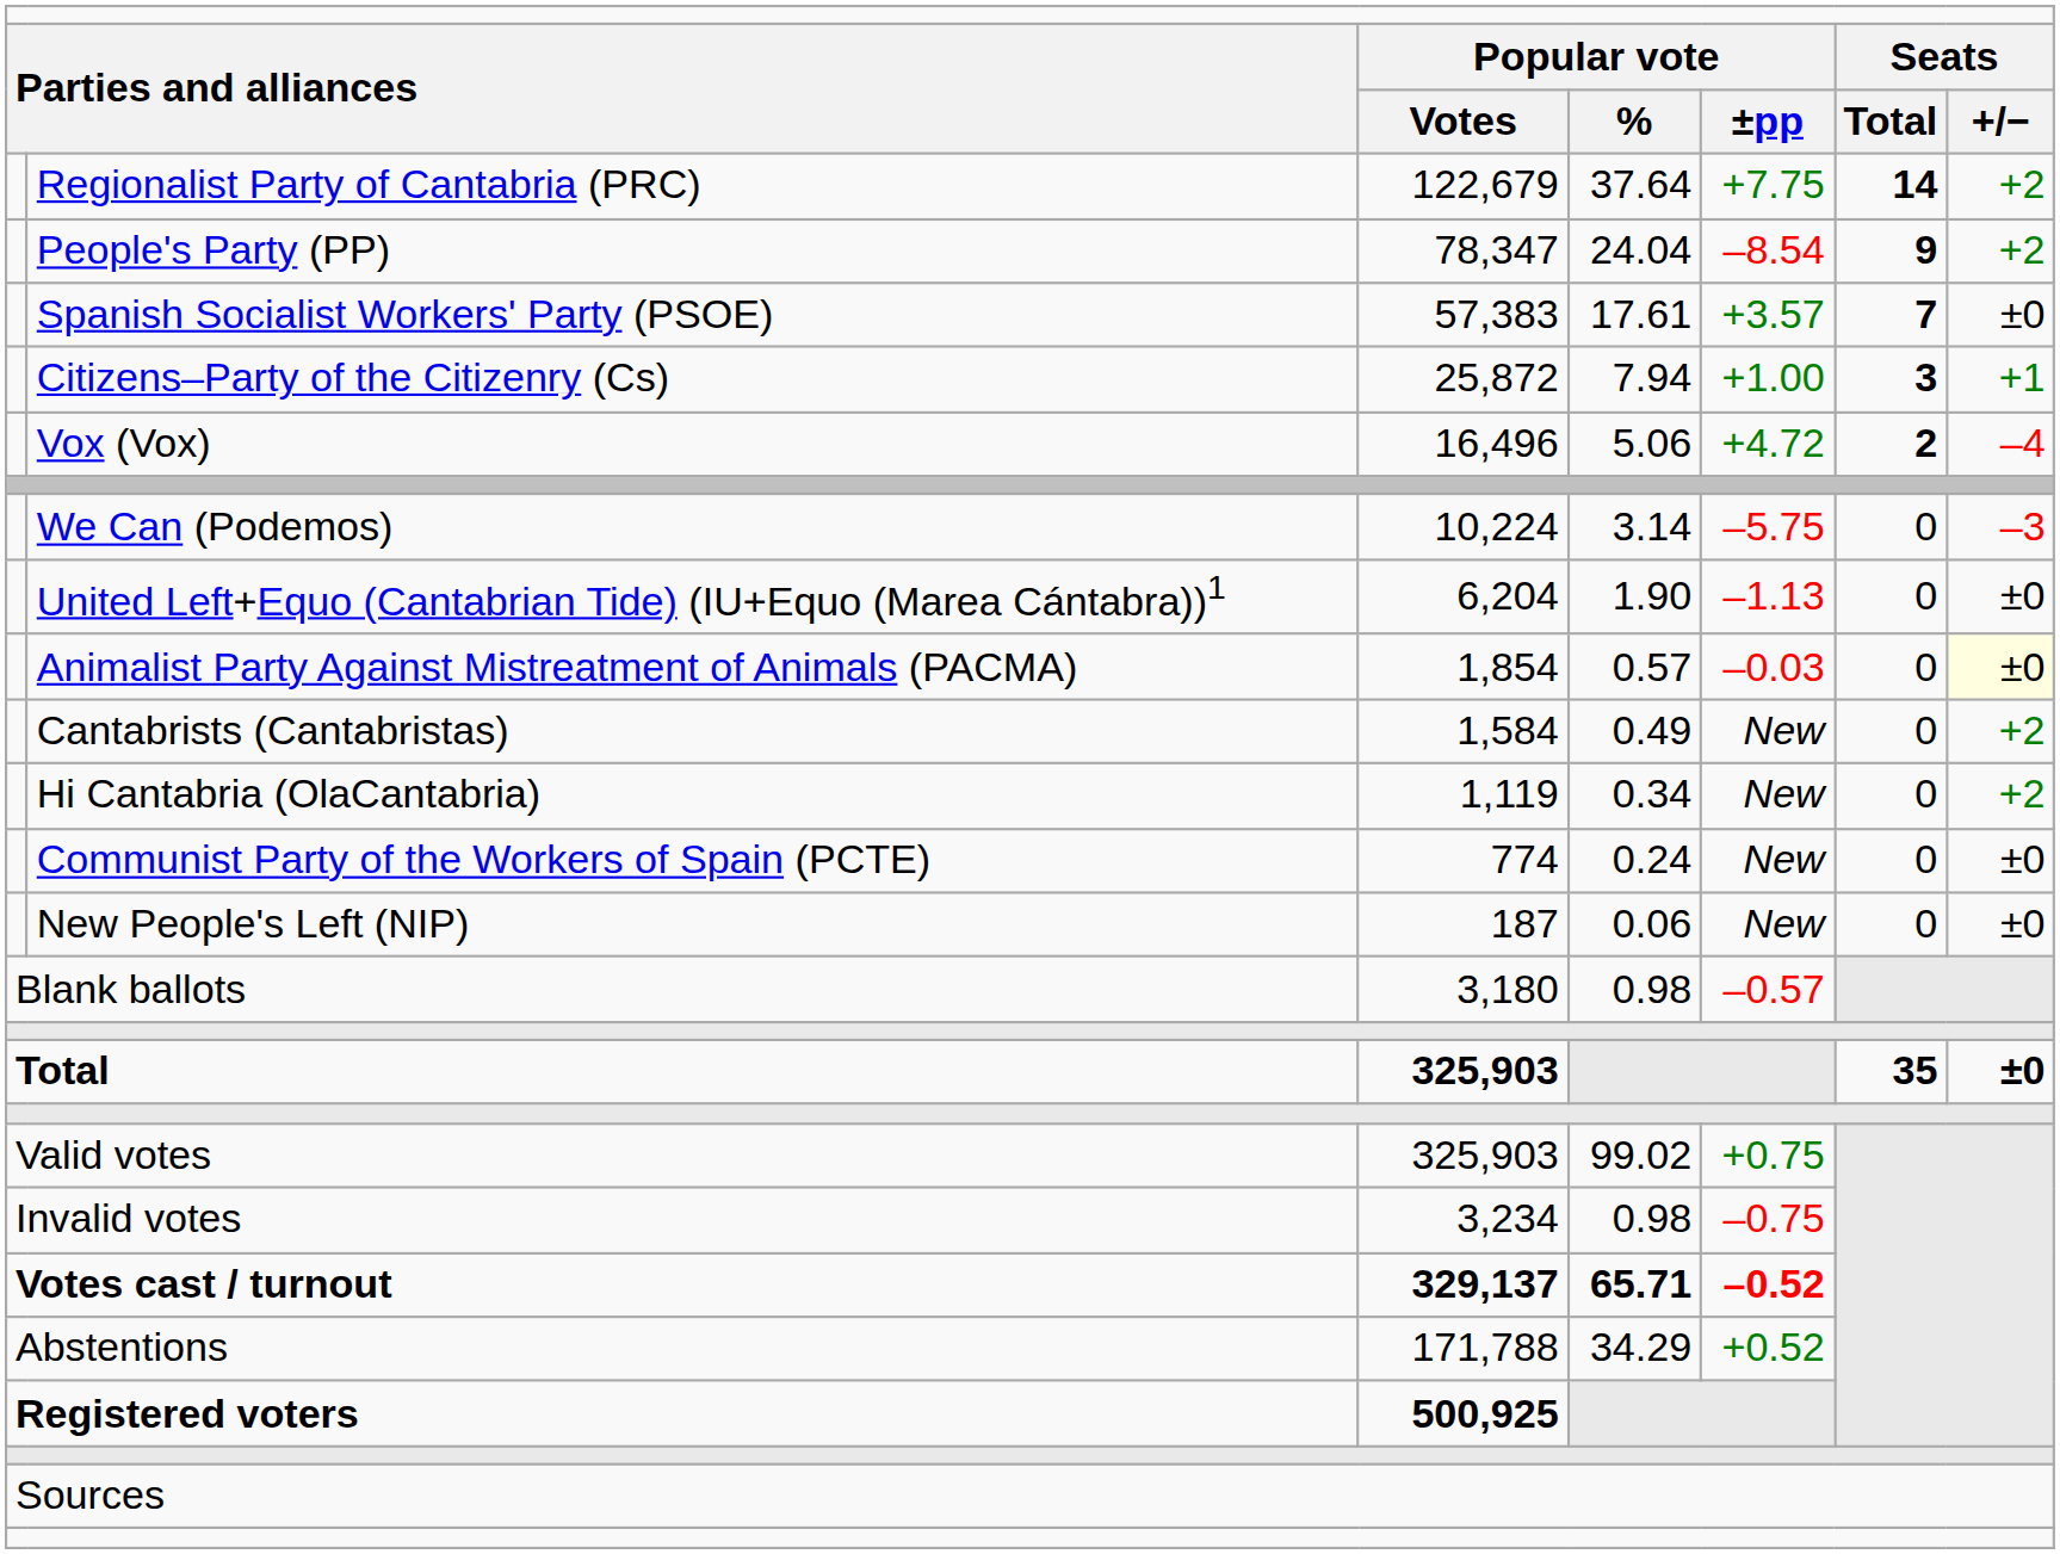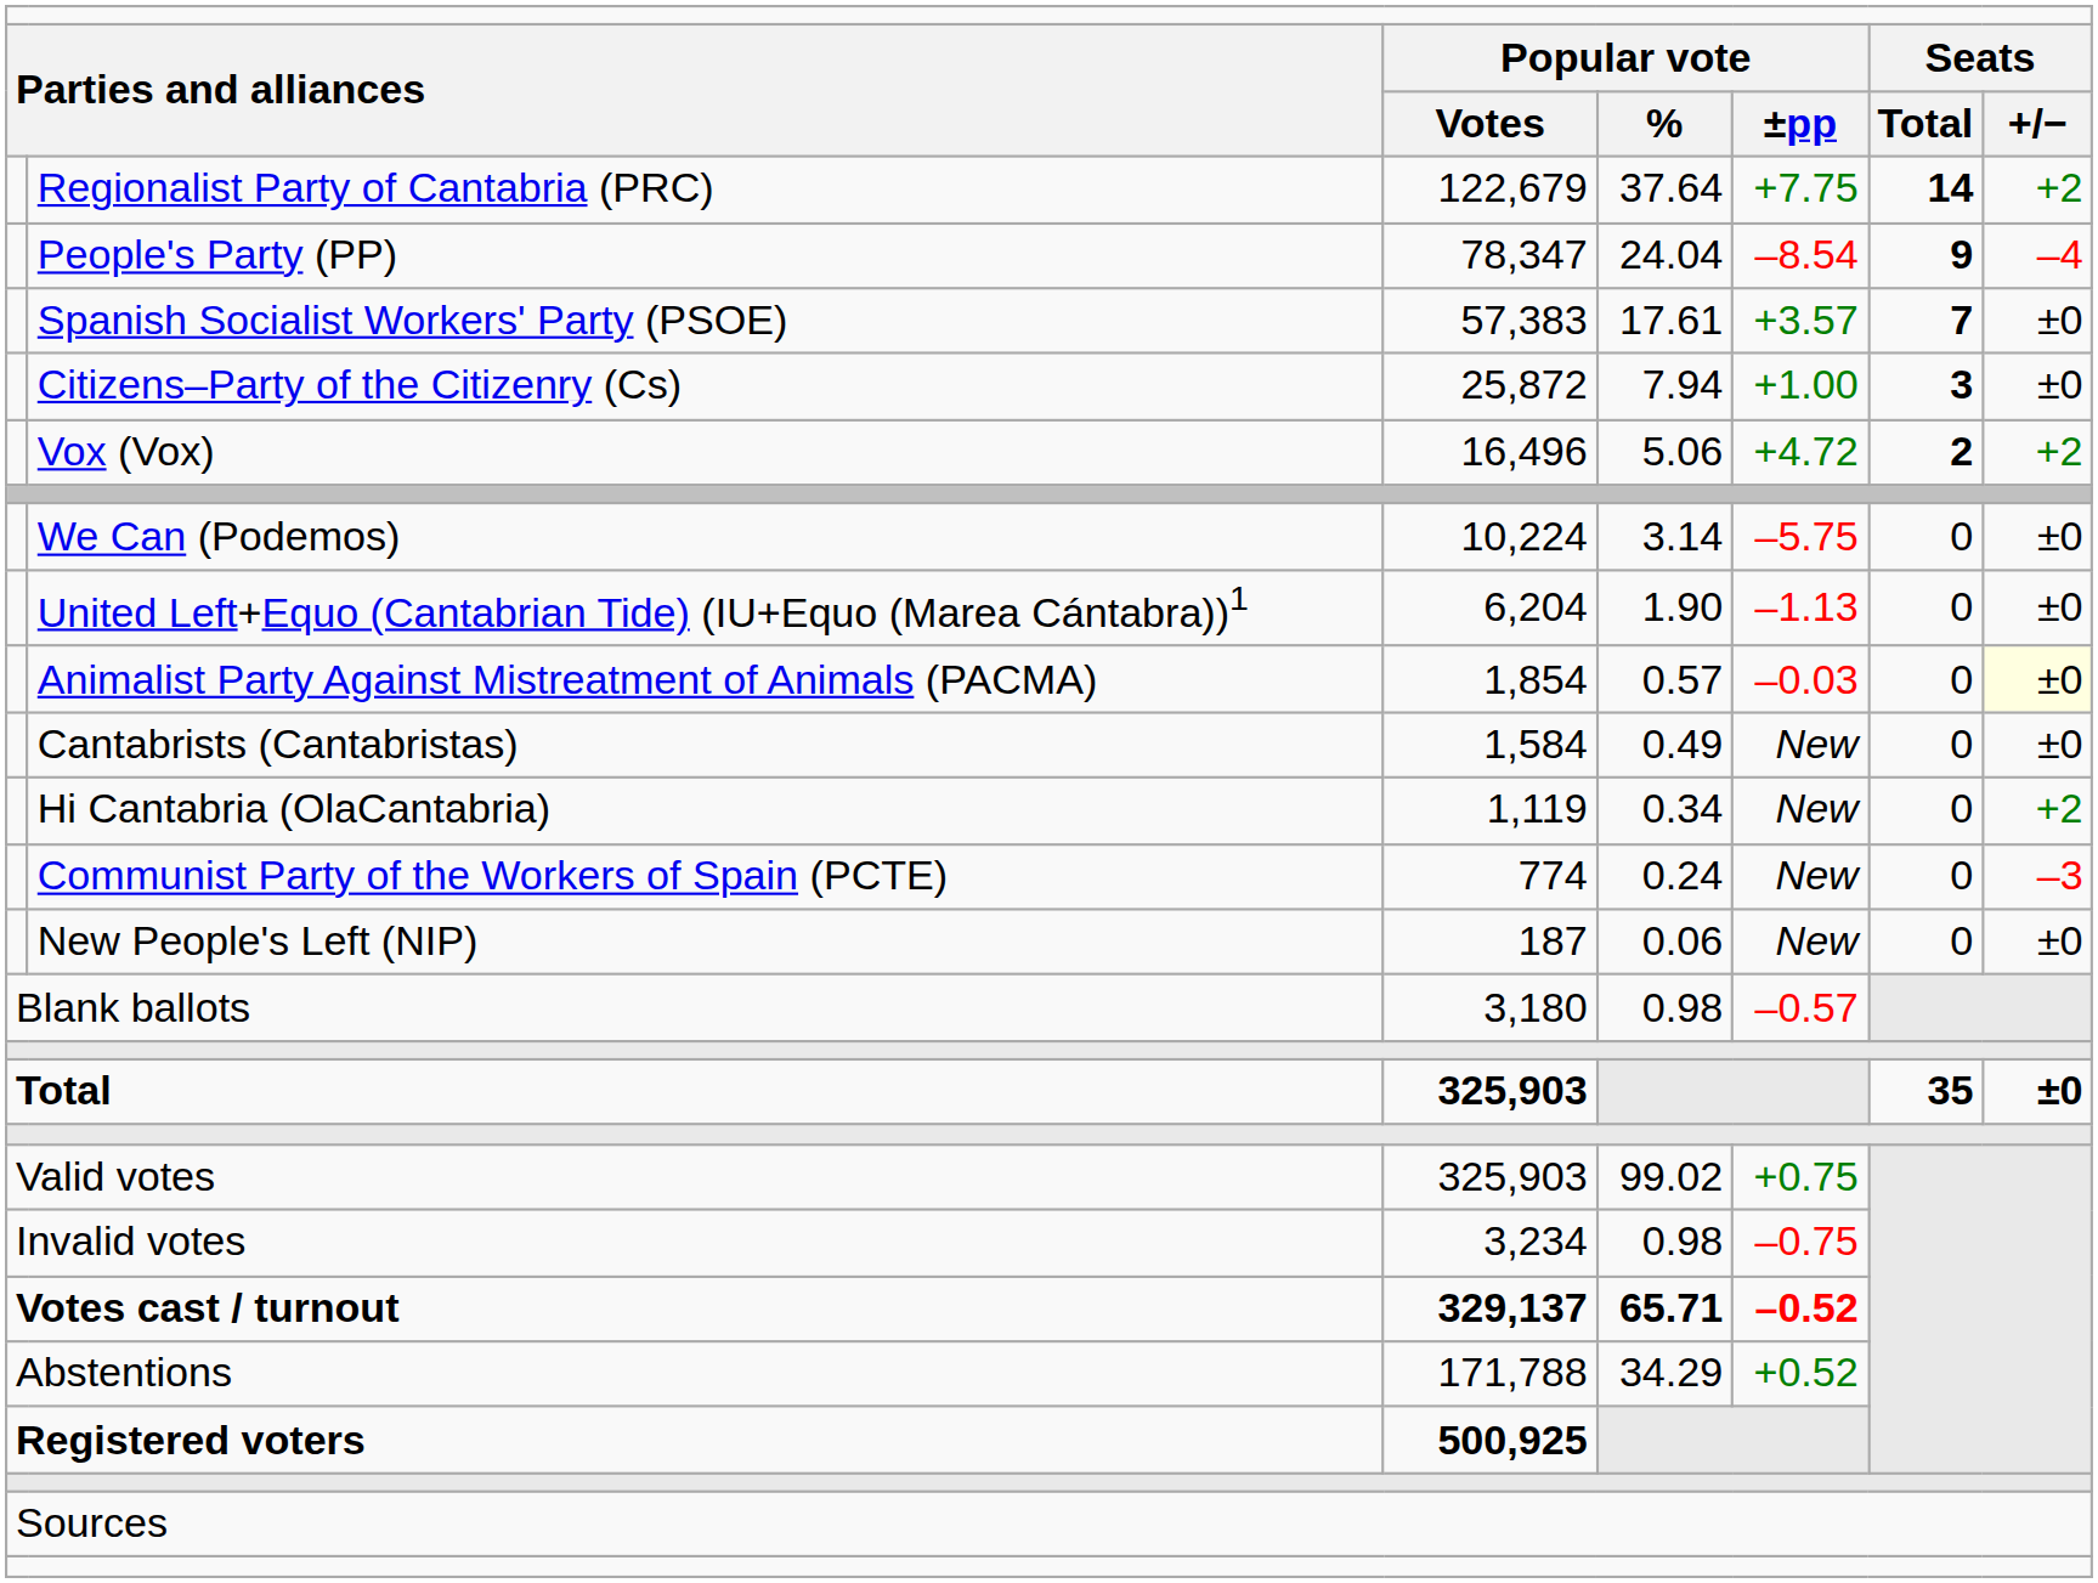People's Party (PP) | column 7: +2 -> –4
Citizens–Party of the Citizenry (Cs) | column 7: +1 -> ±0
Vox (Vox) | column 7: –4 -> +2
We Can (Podemos) | column 7: –3 -> ±0
Cantabrists (Cantabristas) | column 7: +2 -> ±0
Communist Party of the Workers of Spain (PCTE) | column 7: ±0 -> –3
